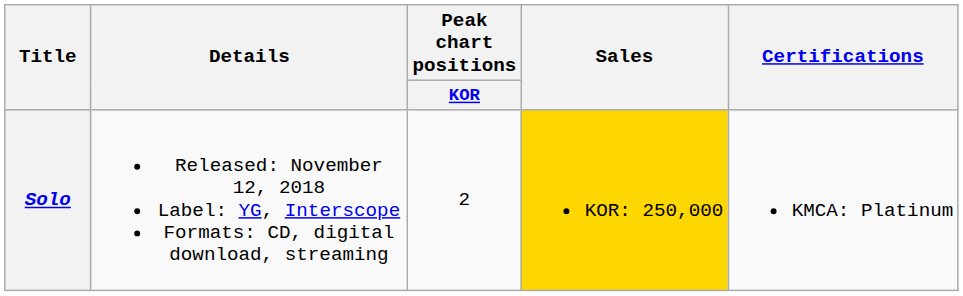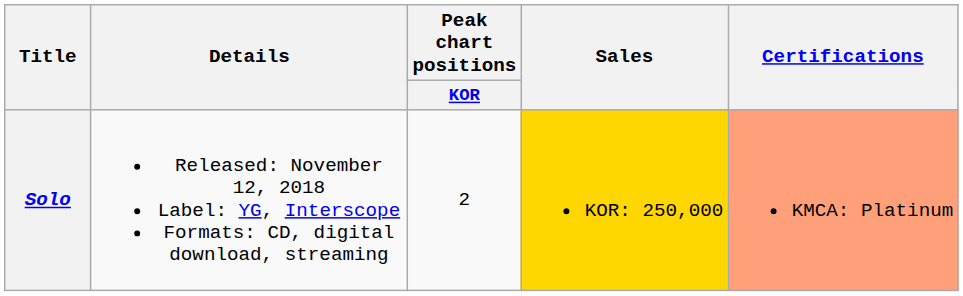Solo | Certifications: no background -> lightsalmon background
